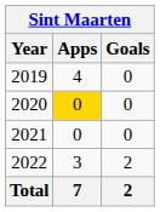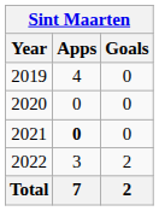2020 | Apps: gold background -> no background
2021 | Apps: normal -> bold
